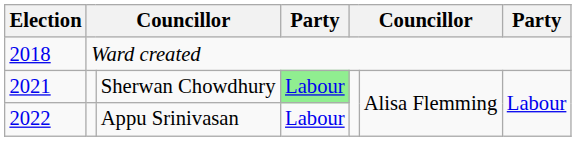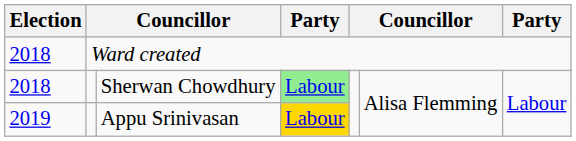Sherwan Chowdhury | Election: 2021 -> 2018
Appu Srinivasan | Election: 2022 -> 2019
Appu Srinivasan | column 4: no background -> gold background
